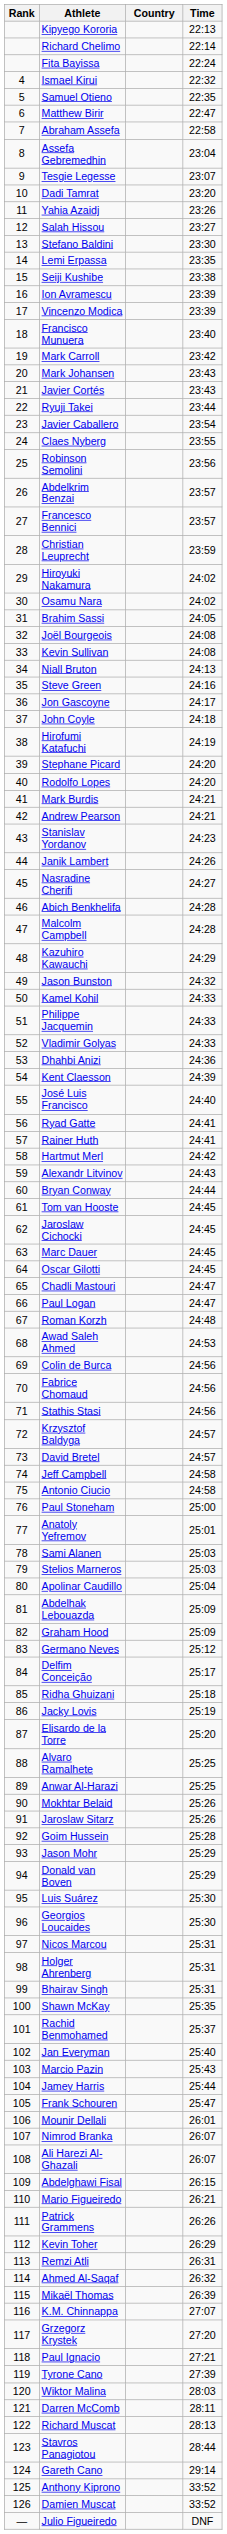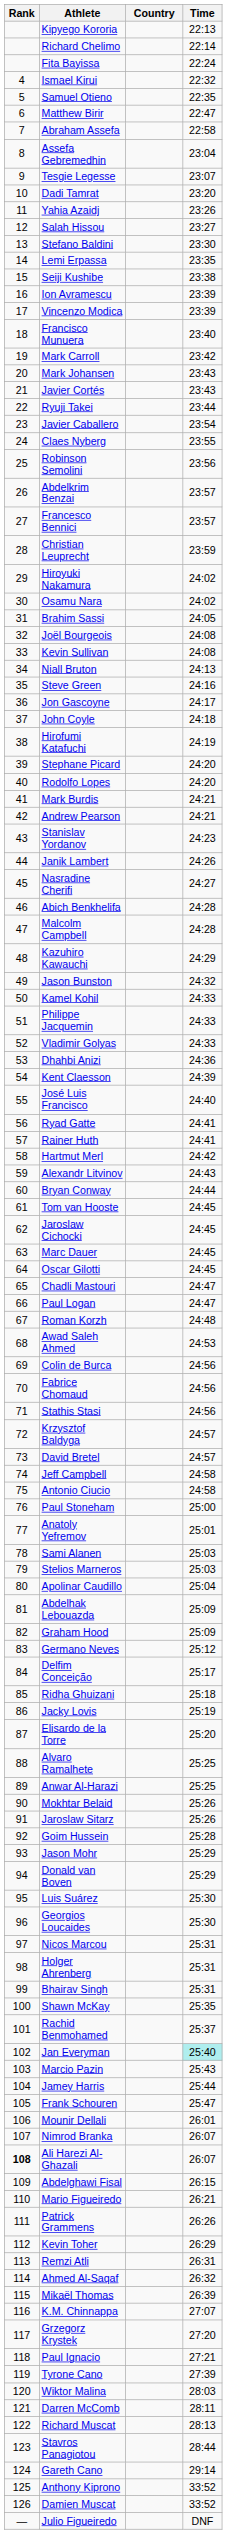Jan Everyman | Time: no background -> paleturquoise background
Ali Harezi Al-Ghazali | Rank: normal -> bold
